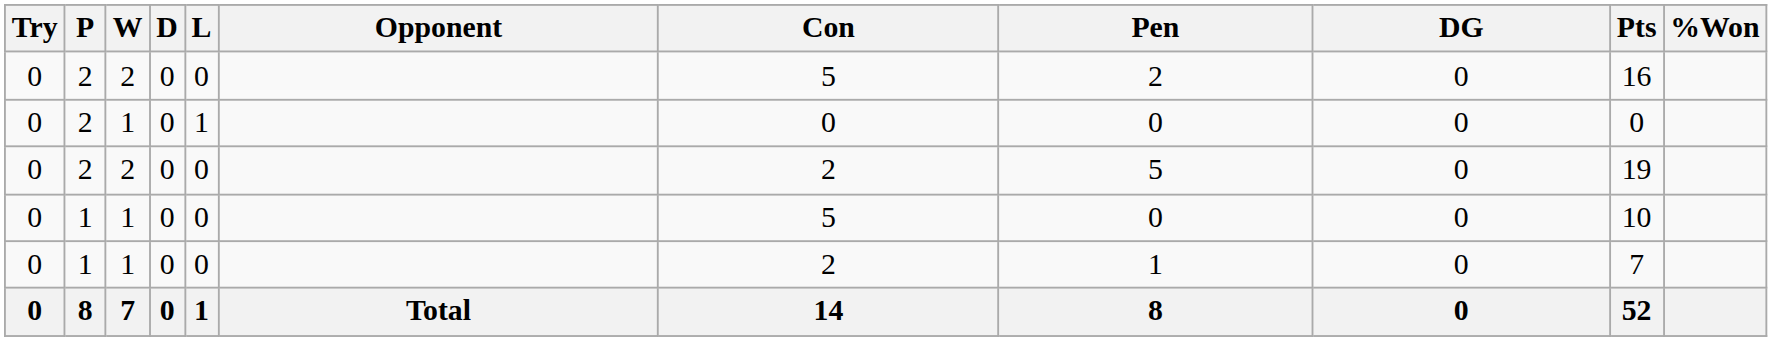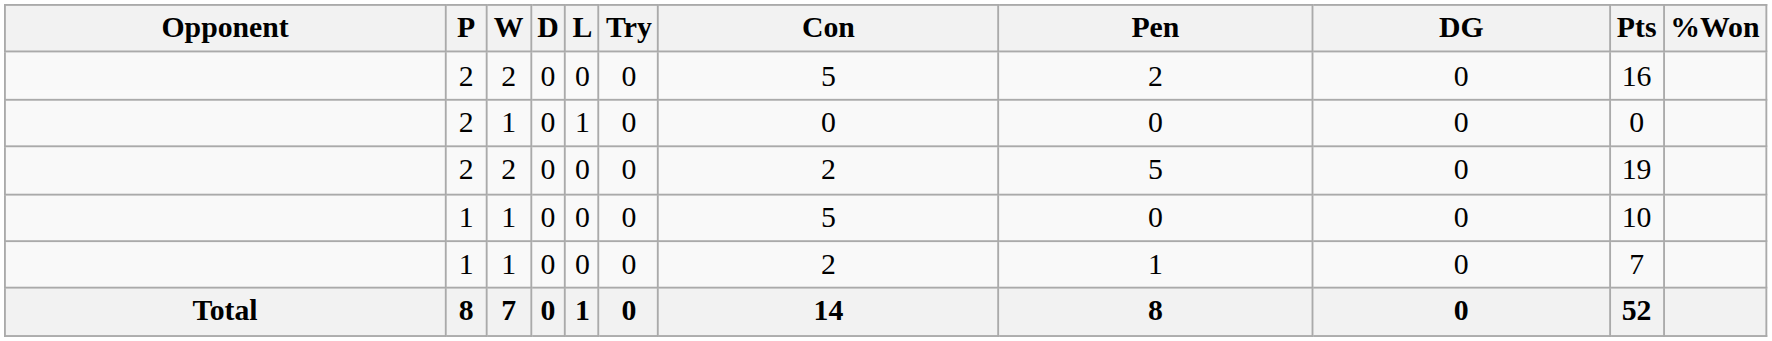columns swapped: Opponent <-> Try
